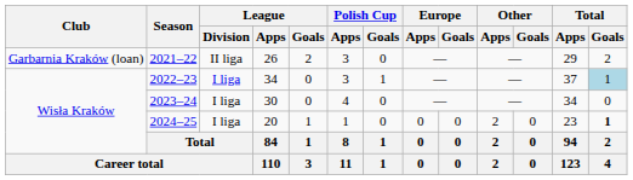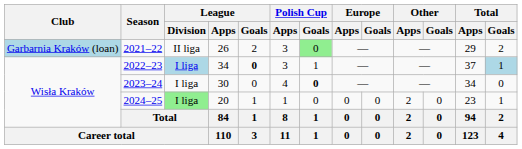2021–22 | Club: no background -> lightblue background
2021–22 | Polish Cup / Goals: no background -> lightgreen background
2022–23 | League / Division: no background -> lightblue background
2022–23 | League / Goals: normal -> bold
2023–24 | Polish Cup / Goals: normal -> bold
2024–25 | League / Division: no background -> lightgreen background
2024–25 | Total / Goals: bold -> normal
